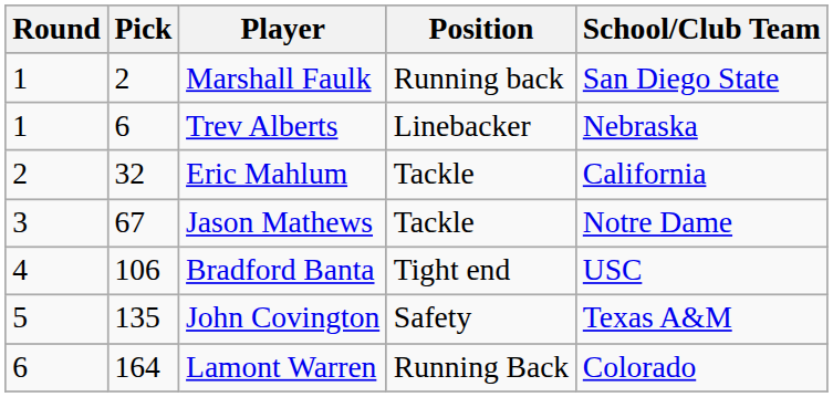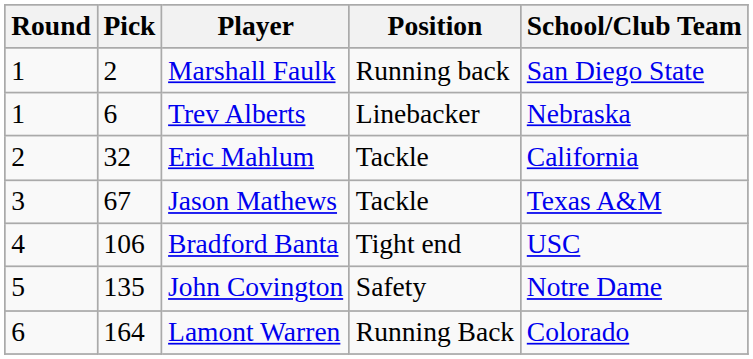Jason Mathews | School/Club Team: Notre Dame -> Texas A&M
John Covington | School/Club Team: Texas A&M -> Notre Dame
